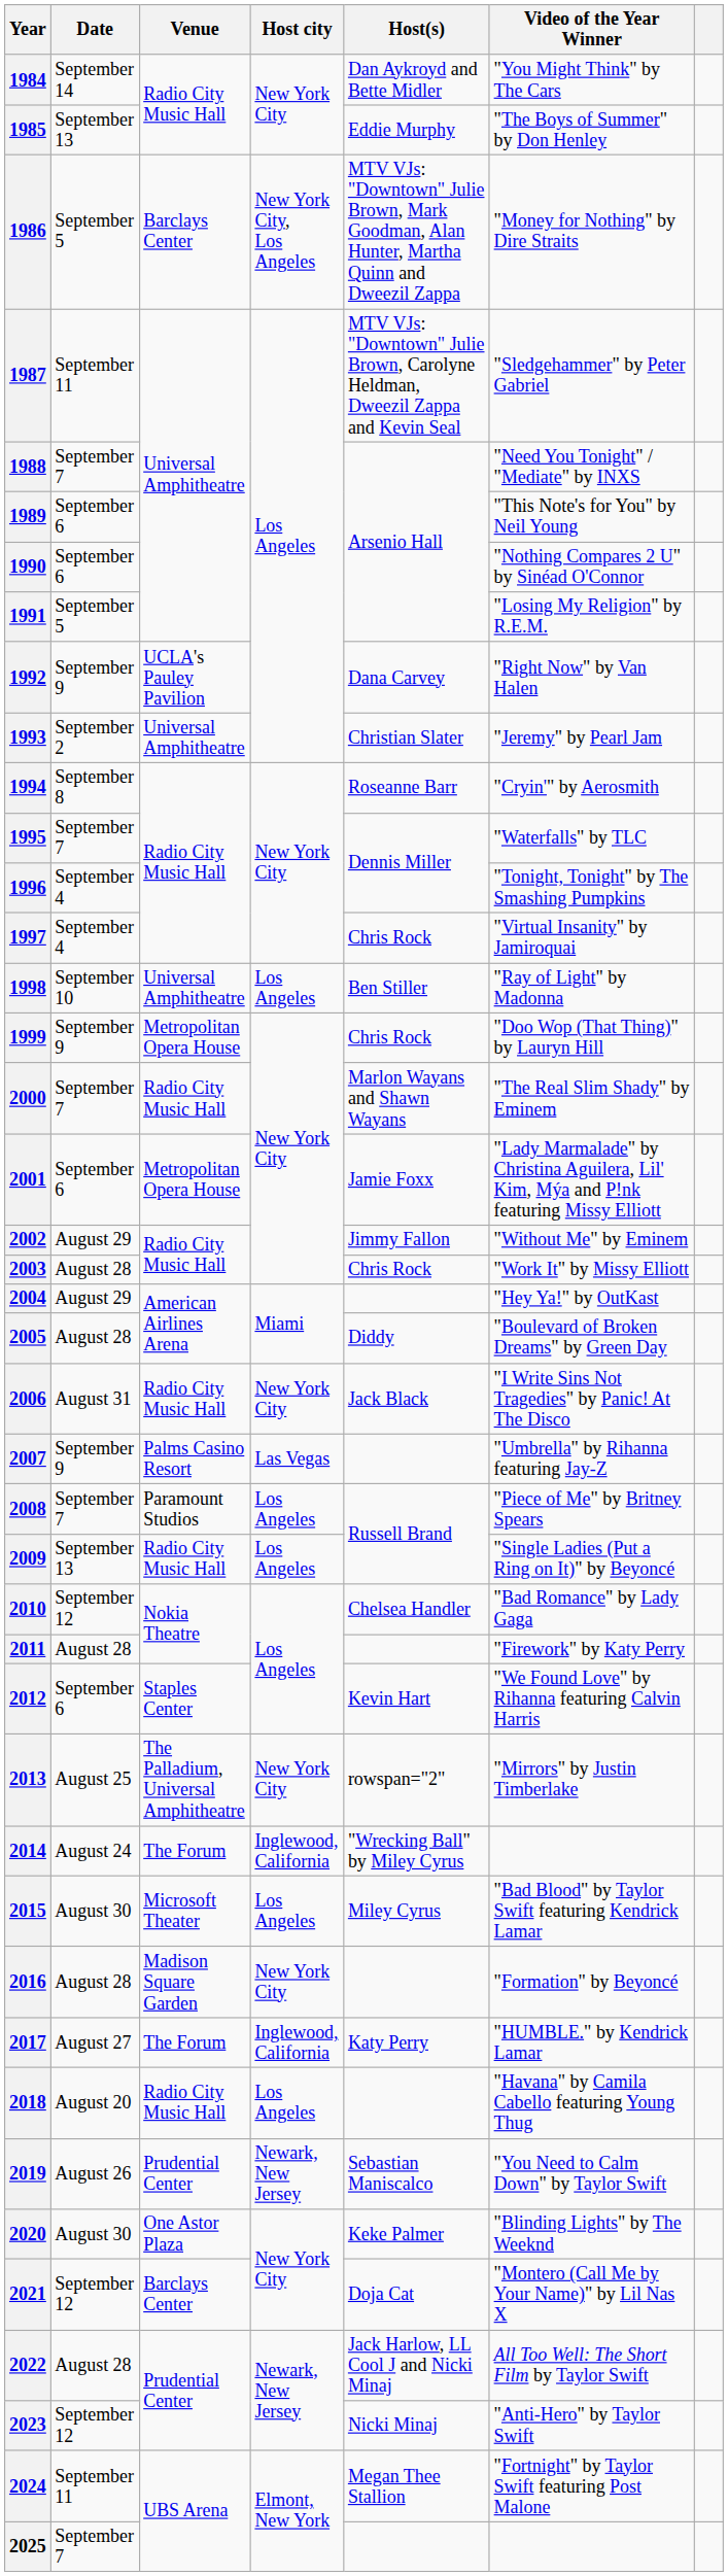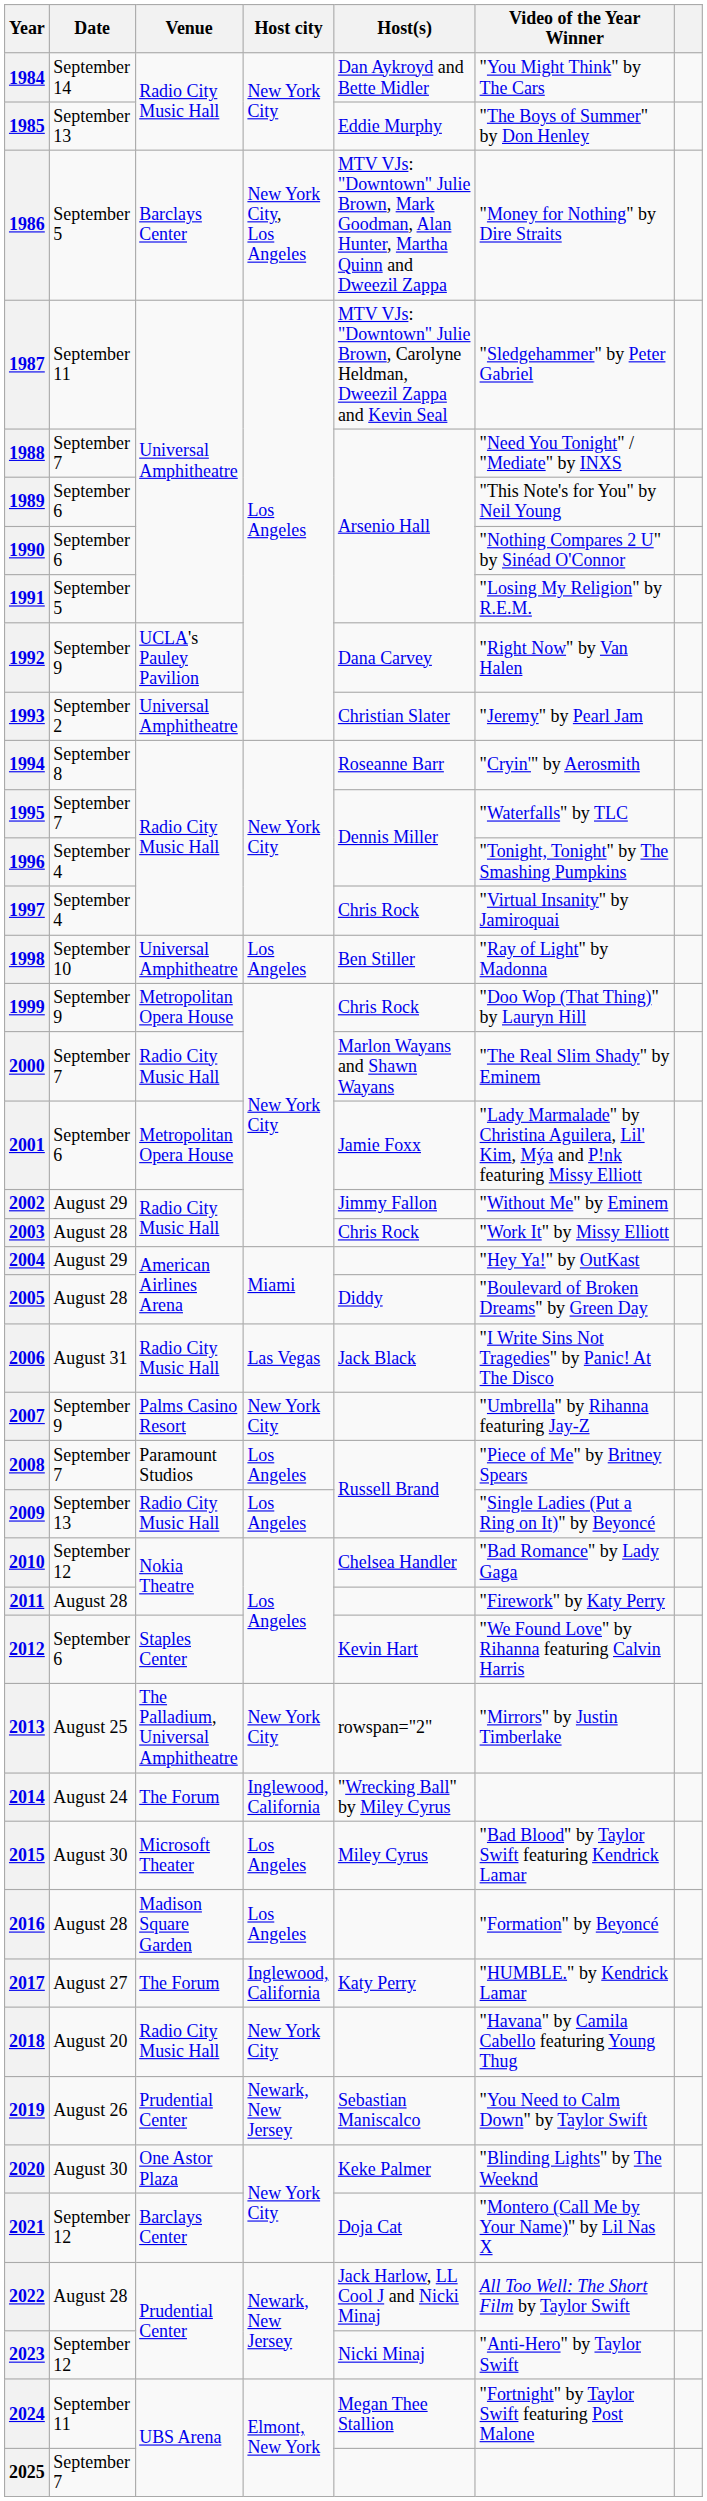2006 | Host city: New York City -> Las Vegas
2007 | Host city: Las Vegas -> New York City
2016 | Host city: New York City -> Los Angeles
2018 | Host city: Los Angeles -> New York City
